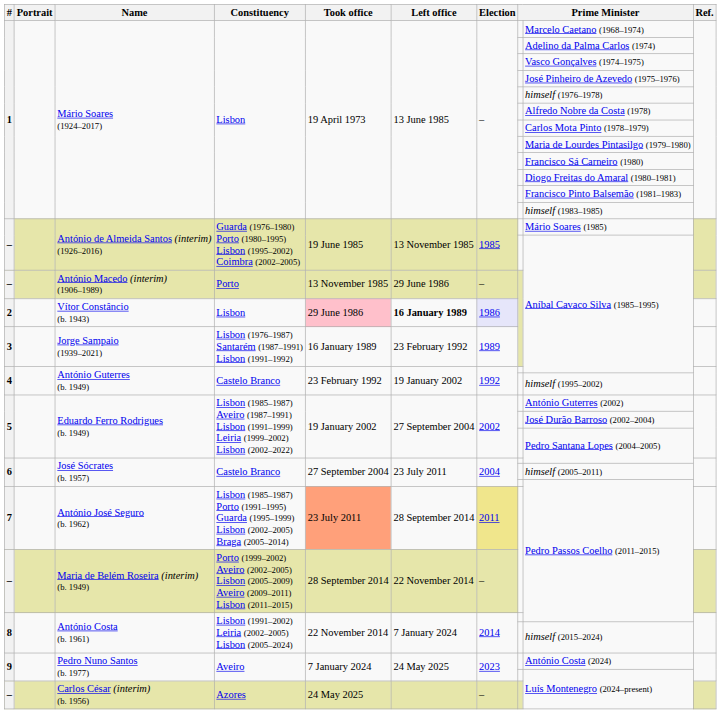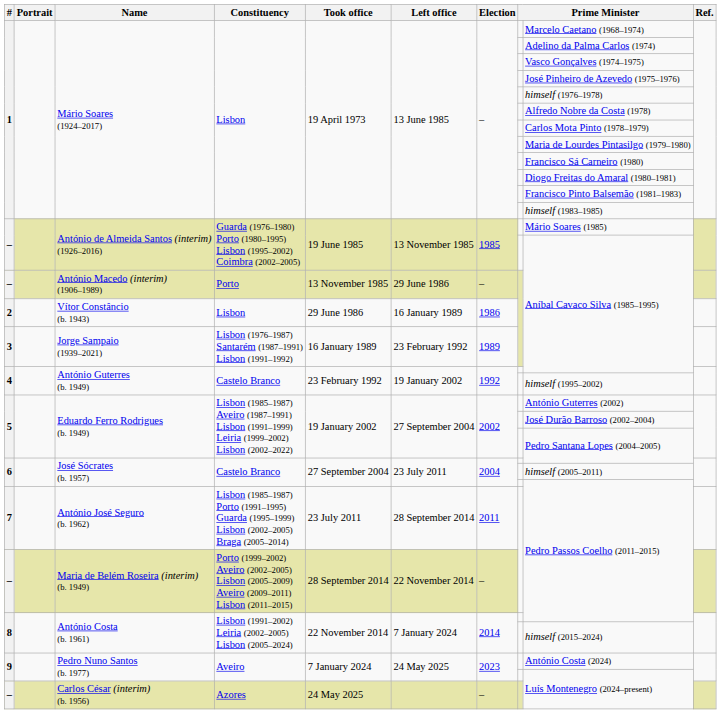Vítor Constâncio (b. 1943) | Took office: pink background -> no background
Vítor Constâncio (b. 1943) | Left office: bold -> normal
Vítor Constâncio (b. 1943) | Election: lavender background -> no background
António José Seguro (b. 1962) | Took office: lightsalmon background -> no background
António José Seguro (b. 1962) | Election: khaki background -> no background
